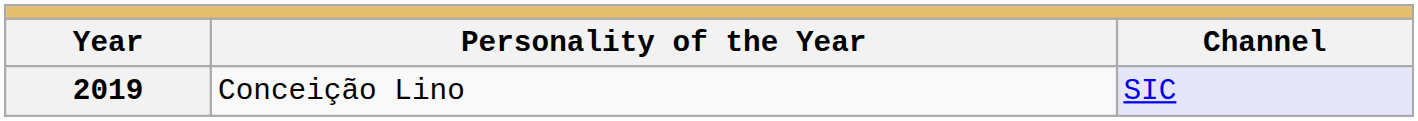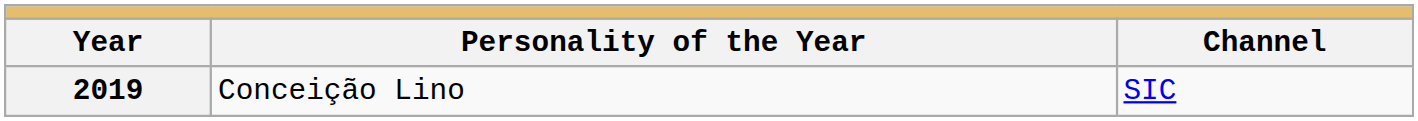2019 | column 3: lavender background -> no background
